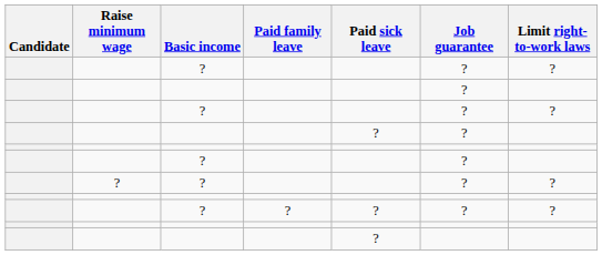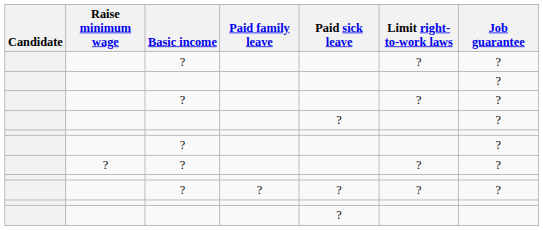columns swapped: Limit right-to-work laws <-> Job guarantee
